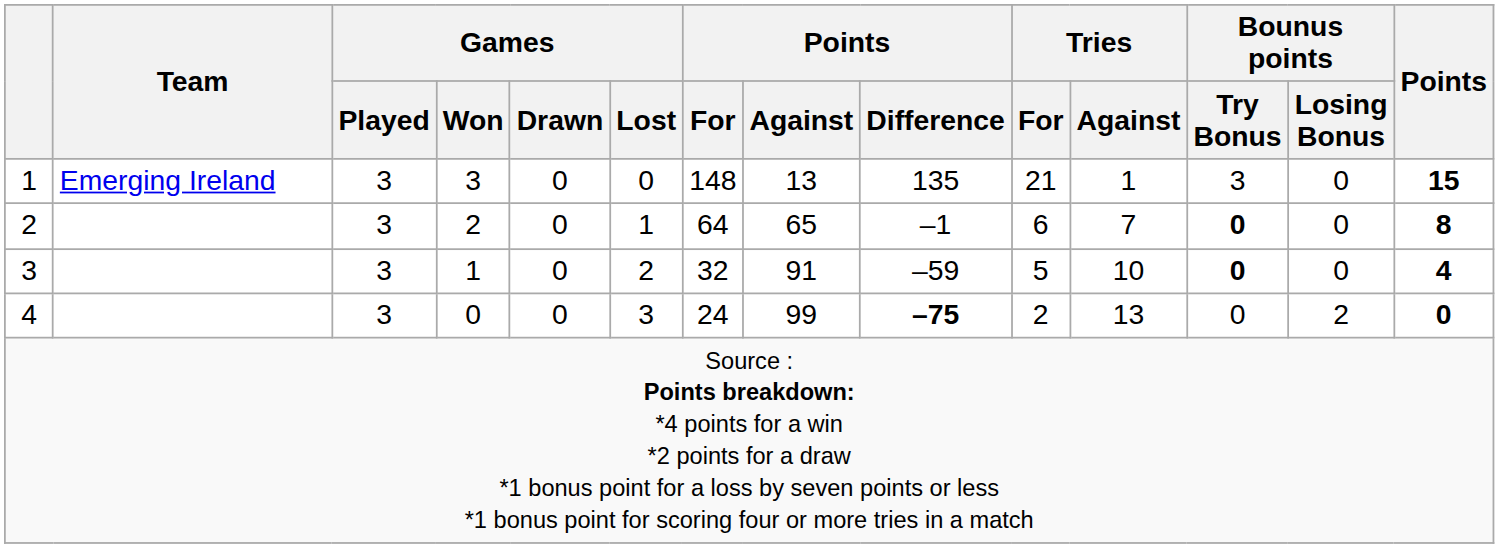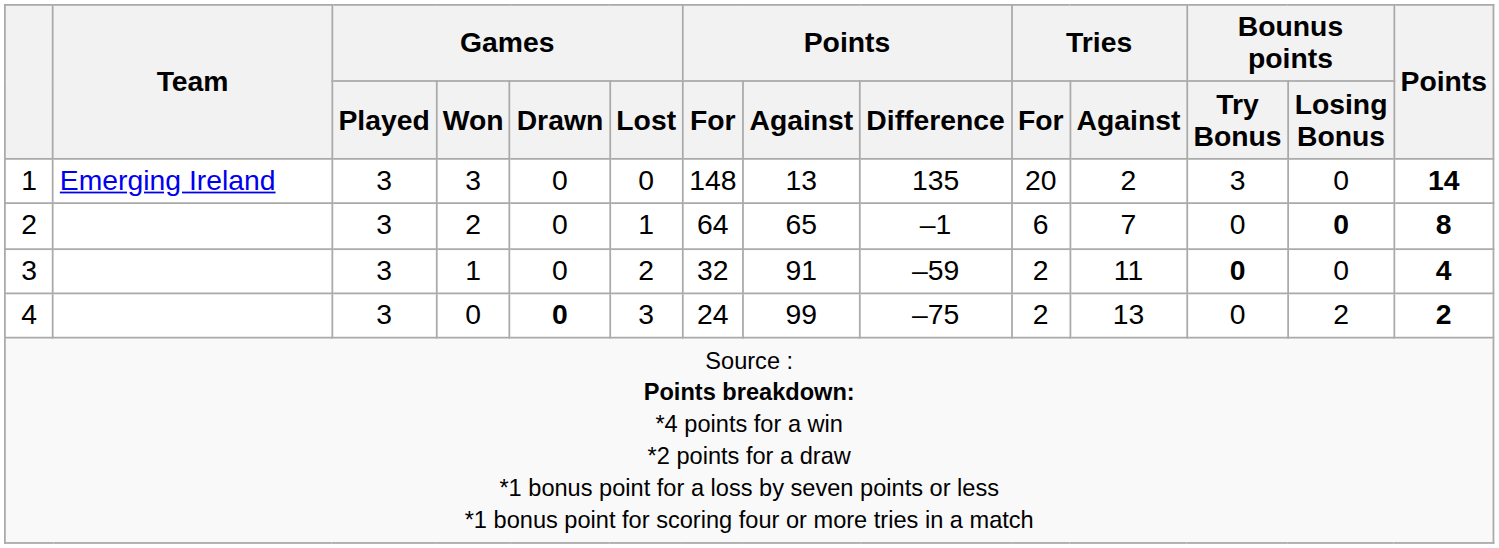row 3 | Tries / For: 21 -> 20
row 3 | Tries / Against: 1 -> 2
row 3 | Points: 15 -> 14
row 4 | Bounus points / Try Bonus: bold -> normal
row 4 | Bounus points / Losing Bonus: normal -> bold
row 5 | Tries / For: 5 -> 2
row 5 | Tries / Against: 10 -> 11
row 6 | Games / Drawn: normal -> bold
row 6 | Points / Difference: bold -> normal
row 6 | Points: 0 -> 2
